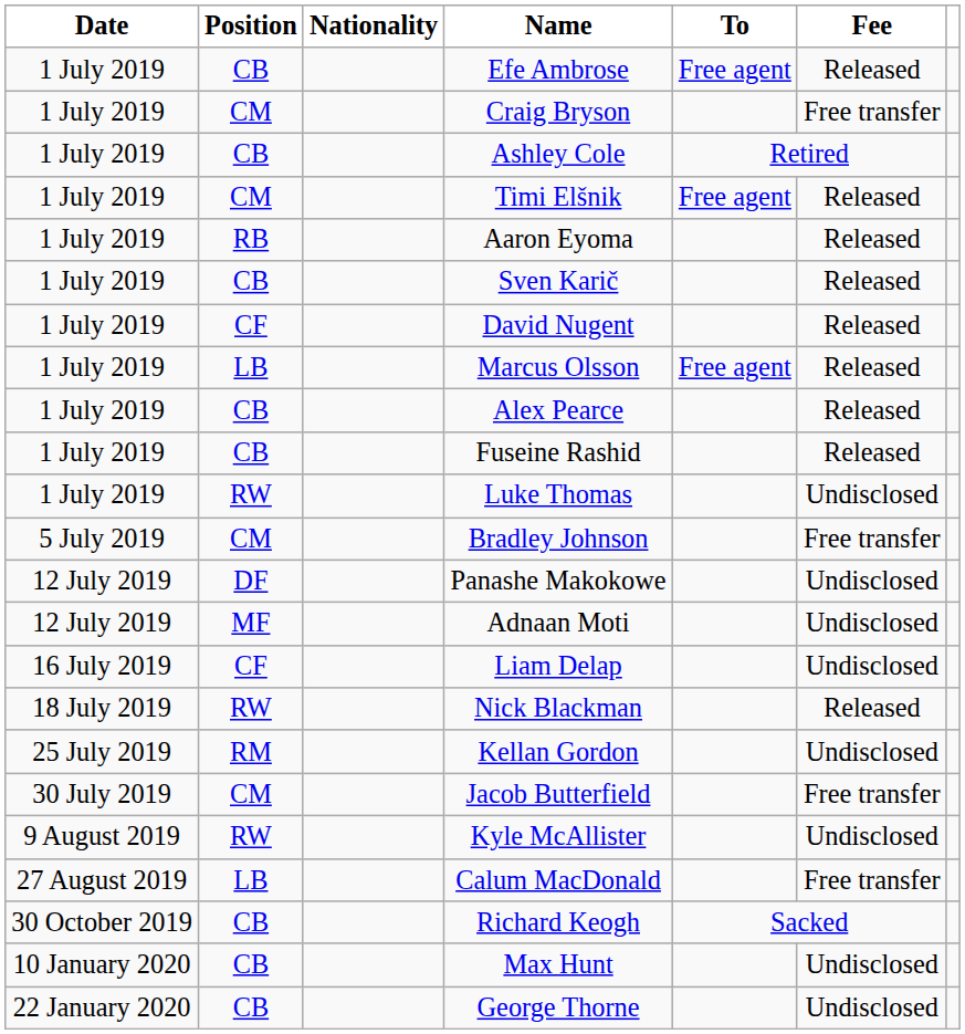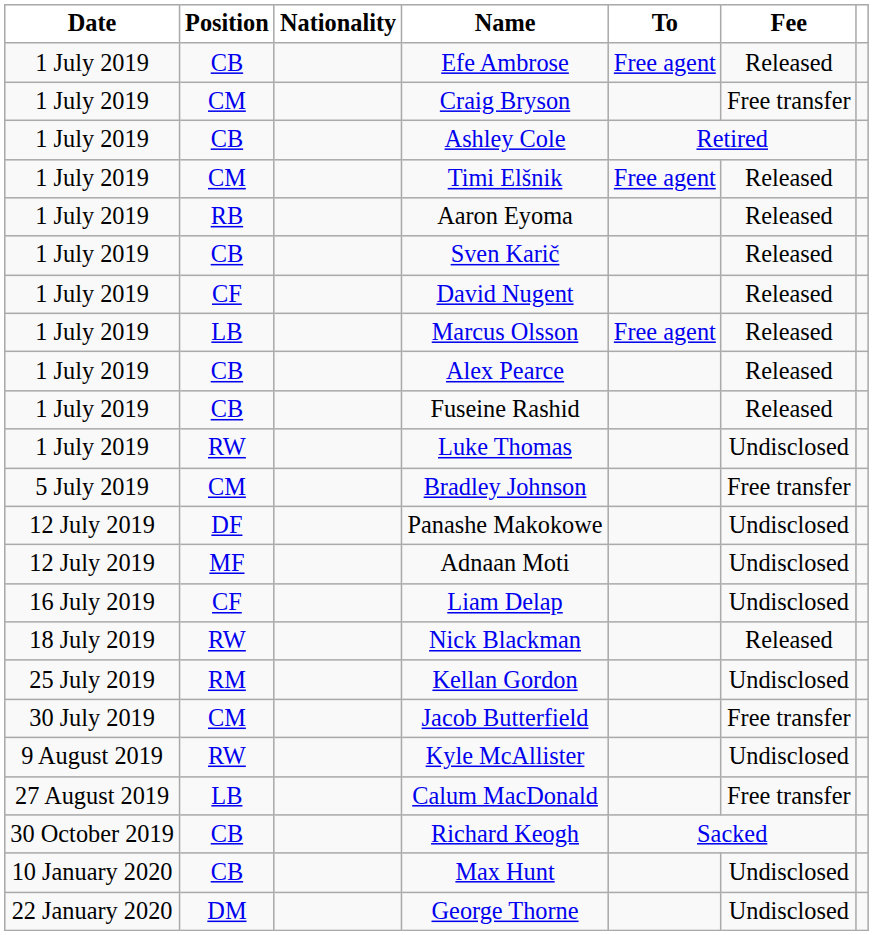George Thorne | Position: CB -> DM
